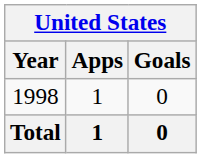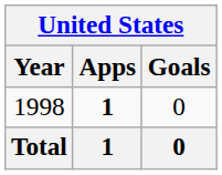1998 | Apps: normal -> bold
